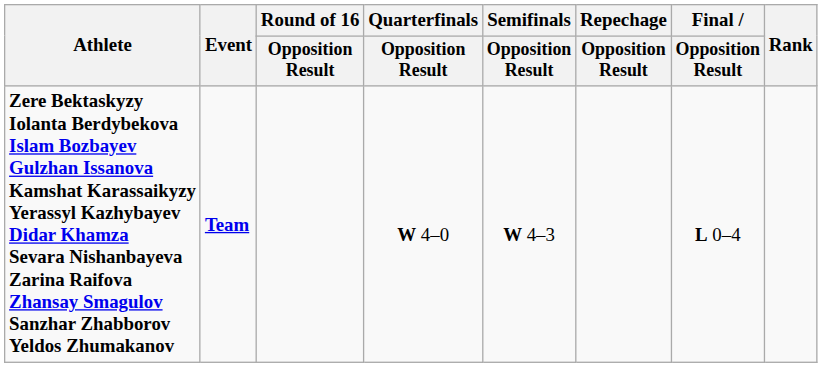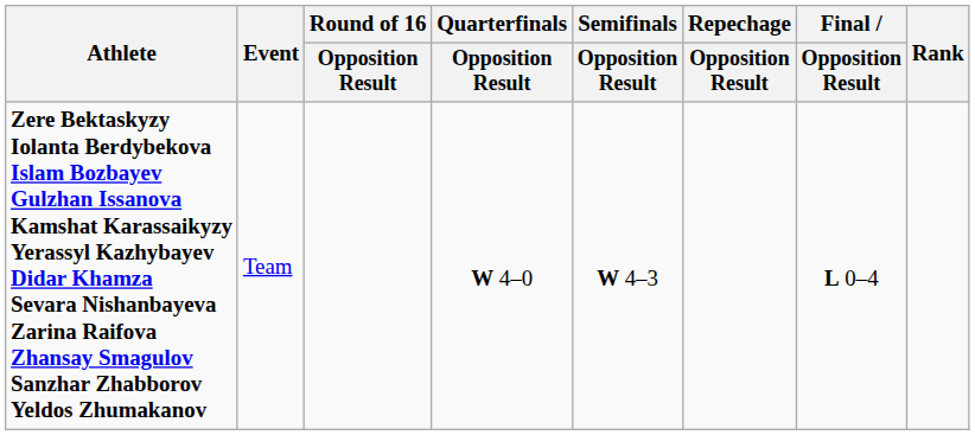row 3 | Event: bold -> normal
